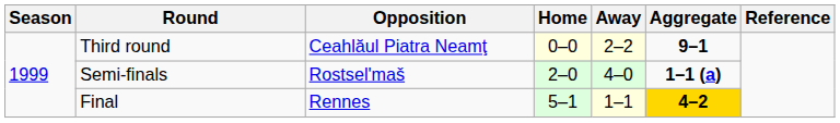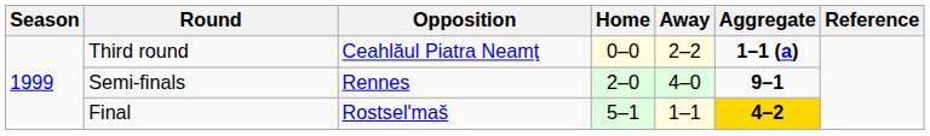Third round | Aggregate: 9–1 -> 1–1 (a)
Semi-finals | Opposition: Rostsel'maš -> Rennes
Semi-finals | Aggregate: 1–1 (a) -> 9–1
Final | Opposition: Rennes -> Rostsel'maš
